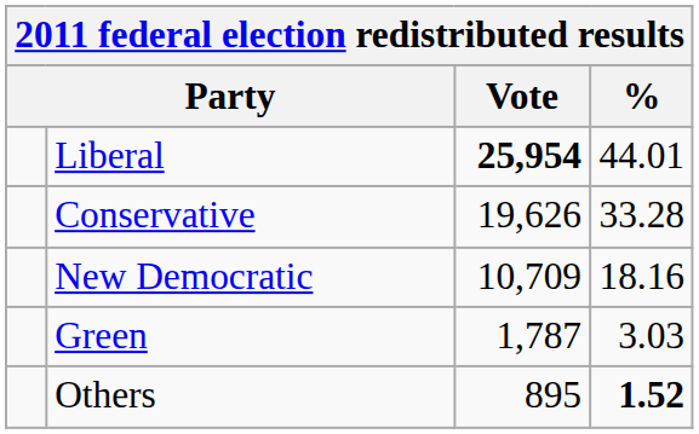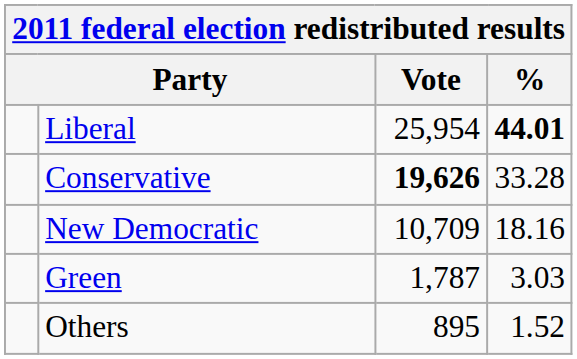Liberal | Vote: bold -> normal
Liberal | %: normal -> bold
Conservative | Vote: normal -> bold
Others | %: bold -> normal
